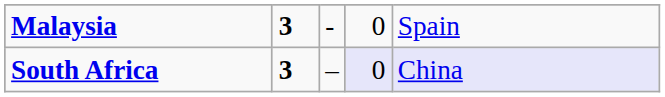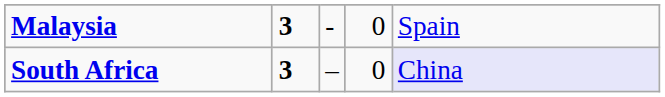South Africa | column 4: lavender background -> no background
